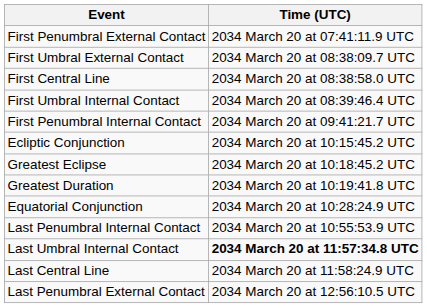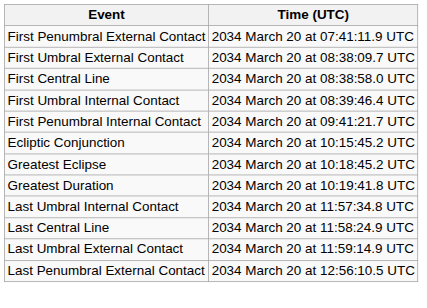- row: Equatorial Conjunction | 2034 March 20 at 10:28:24.9 UTC
- row: Last Penumbral Internal Contact | 2034 March 20 at 10:55:53.9 UTC
Last Umbral Internal Contact | Time (UTC): bold -> normal
+ row: Last Umbral External Contact | 2034 March 20 at 11:59:14.9 UTC
